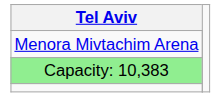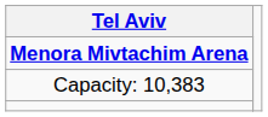Menora Mivtachim Arena | column 1: normal -> bold
Capacity: 10,383 | column 1: lightgreen background -> no background
